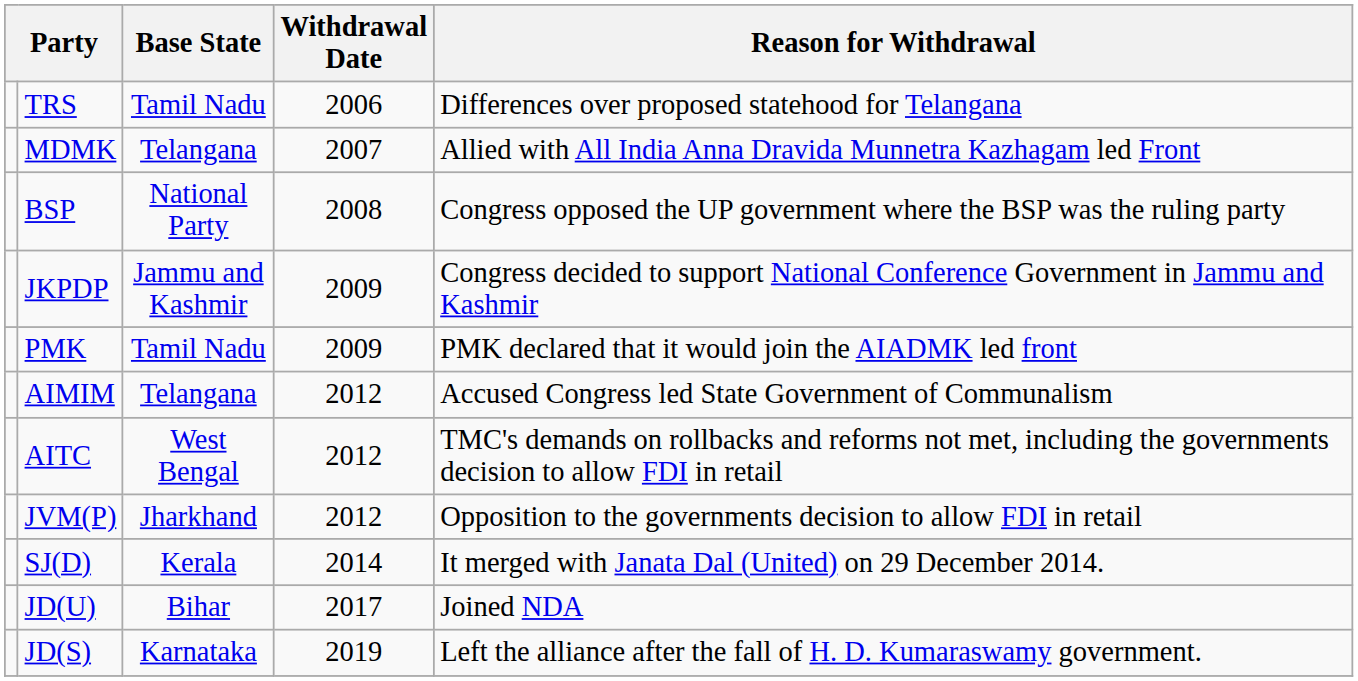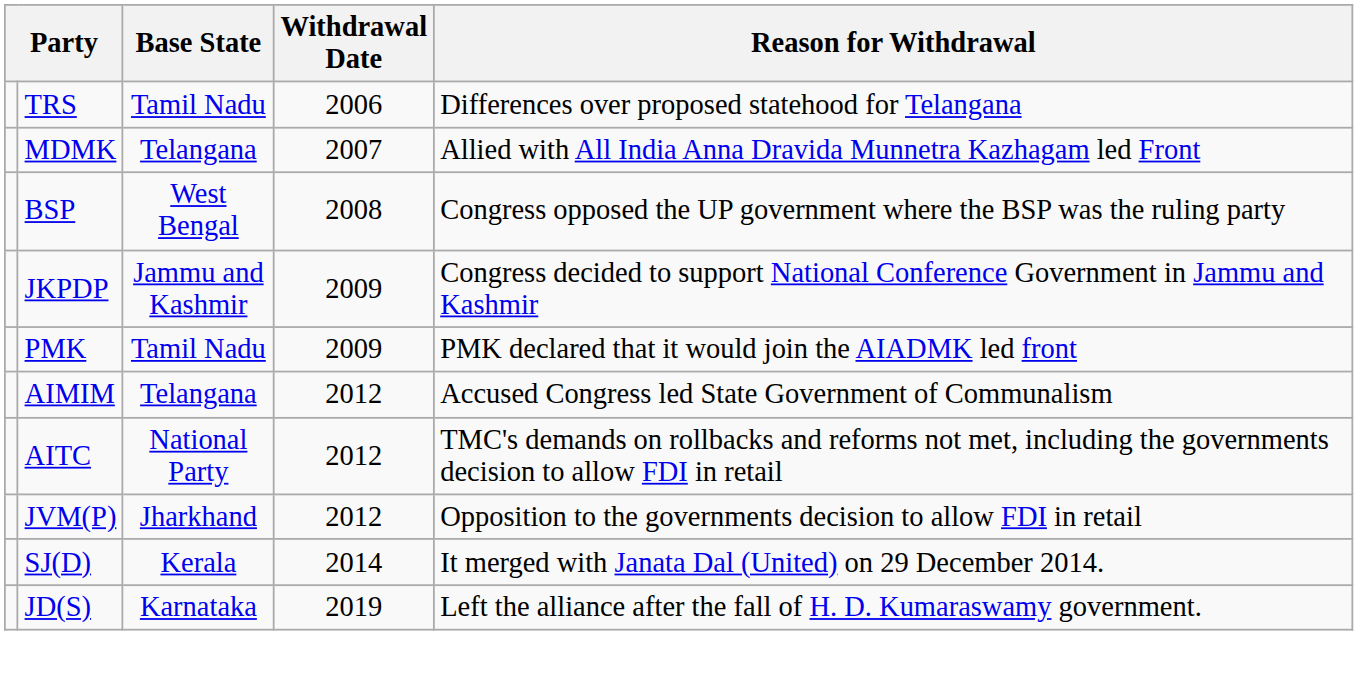BSP | Base State: National Party -> West Bengal
AITC | Base State: West Bengal -> National Party
- row: JD(U) | Bihar | 2017 | Joined NDA
